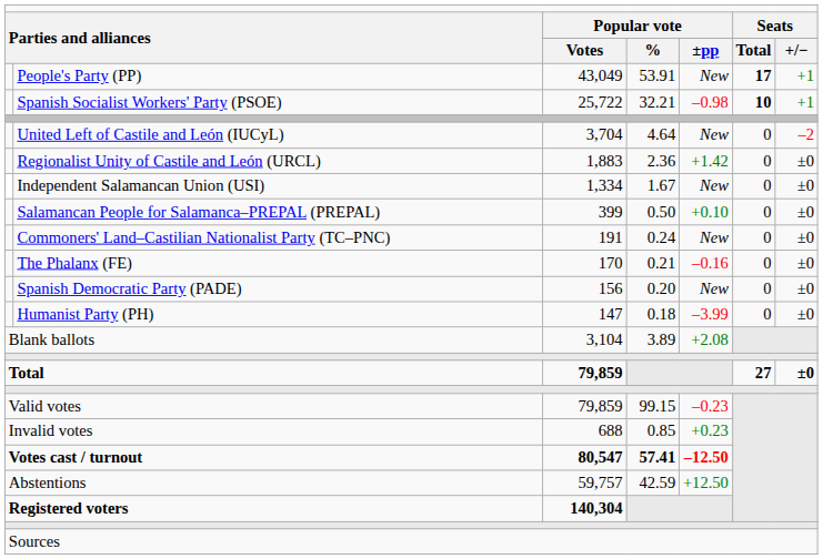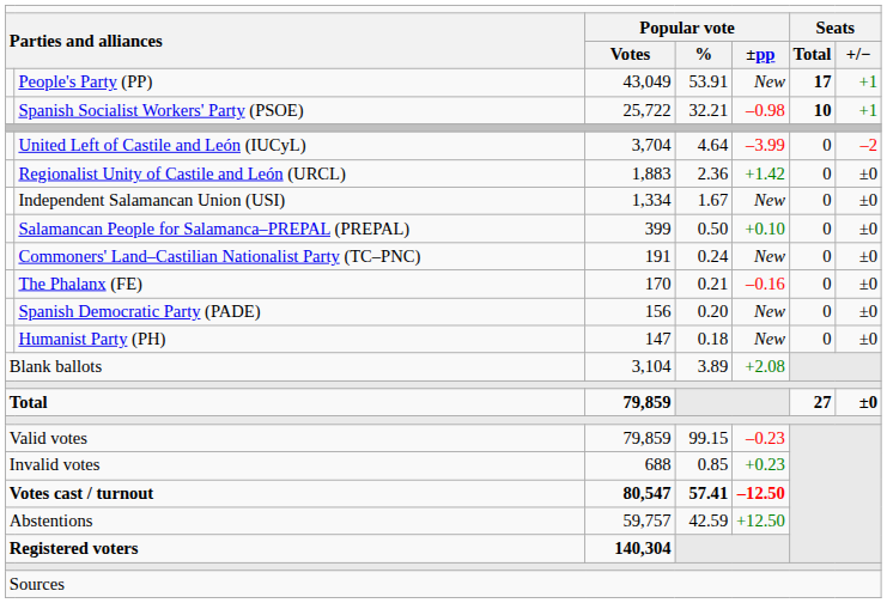United Left of Castile and León (IUCyL) | column 5: New -> –3.99
Humanist Party (PH) | column 5: –3.99 -> New
